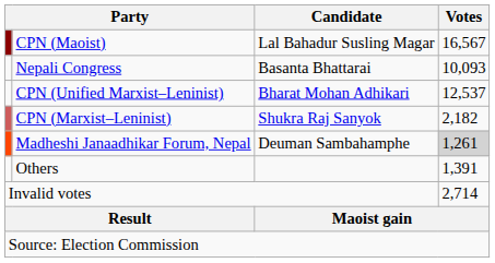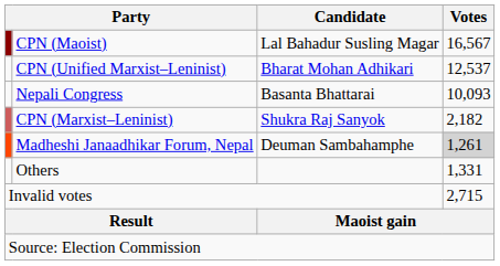rows swapped: CPN (Unified Marxist–Leninist) <-> Nepali Congress
Others | Votes: 1,391 -> 1,331
Invalid votes | Votes: 2,714 -> 2,715
